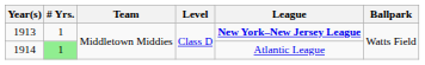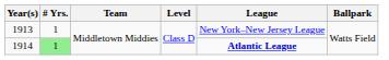1913 | League: bold -> normal
1914 | League: normal -> bold
